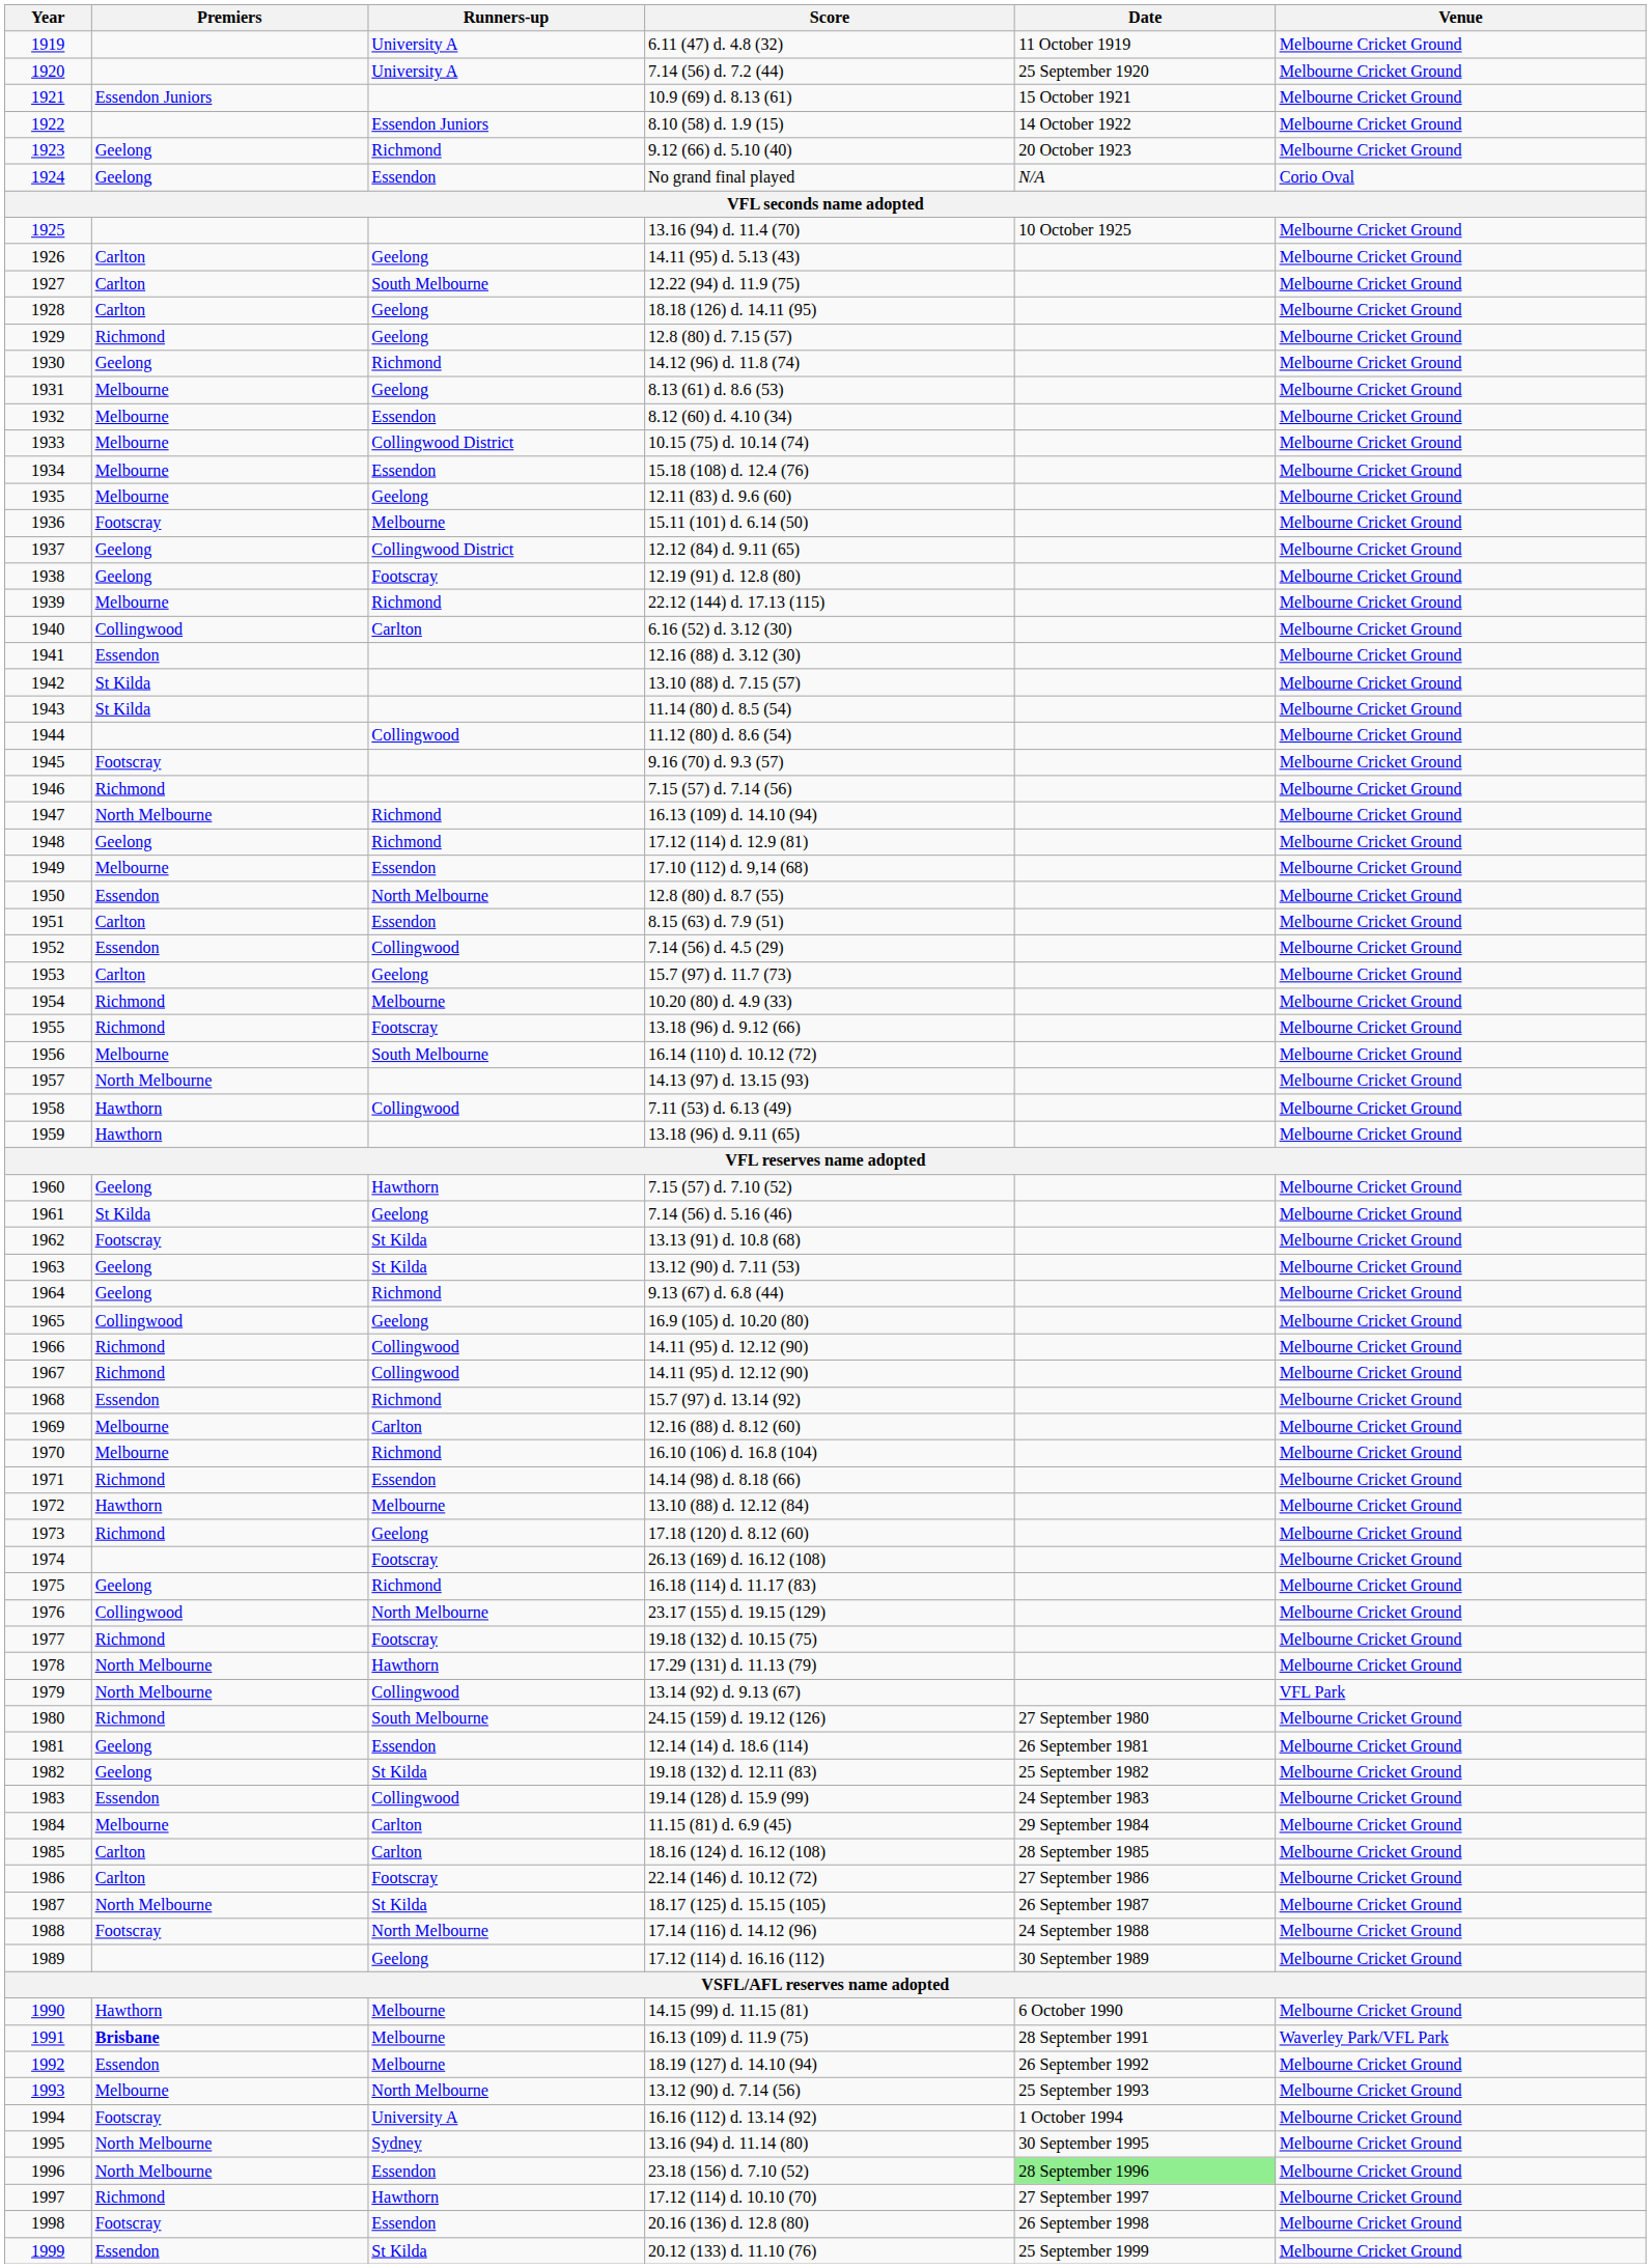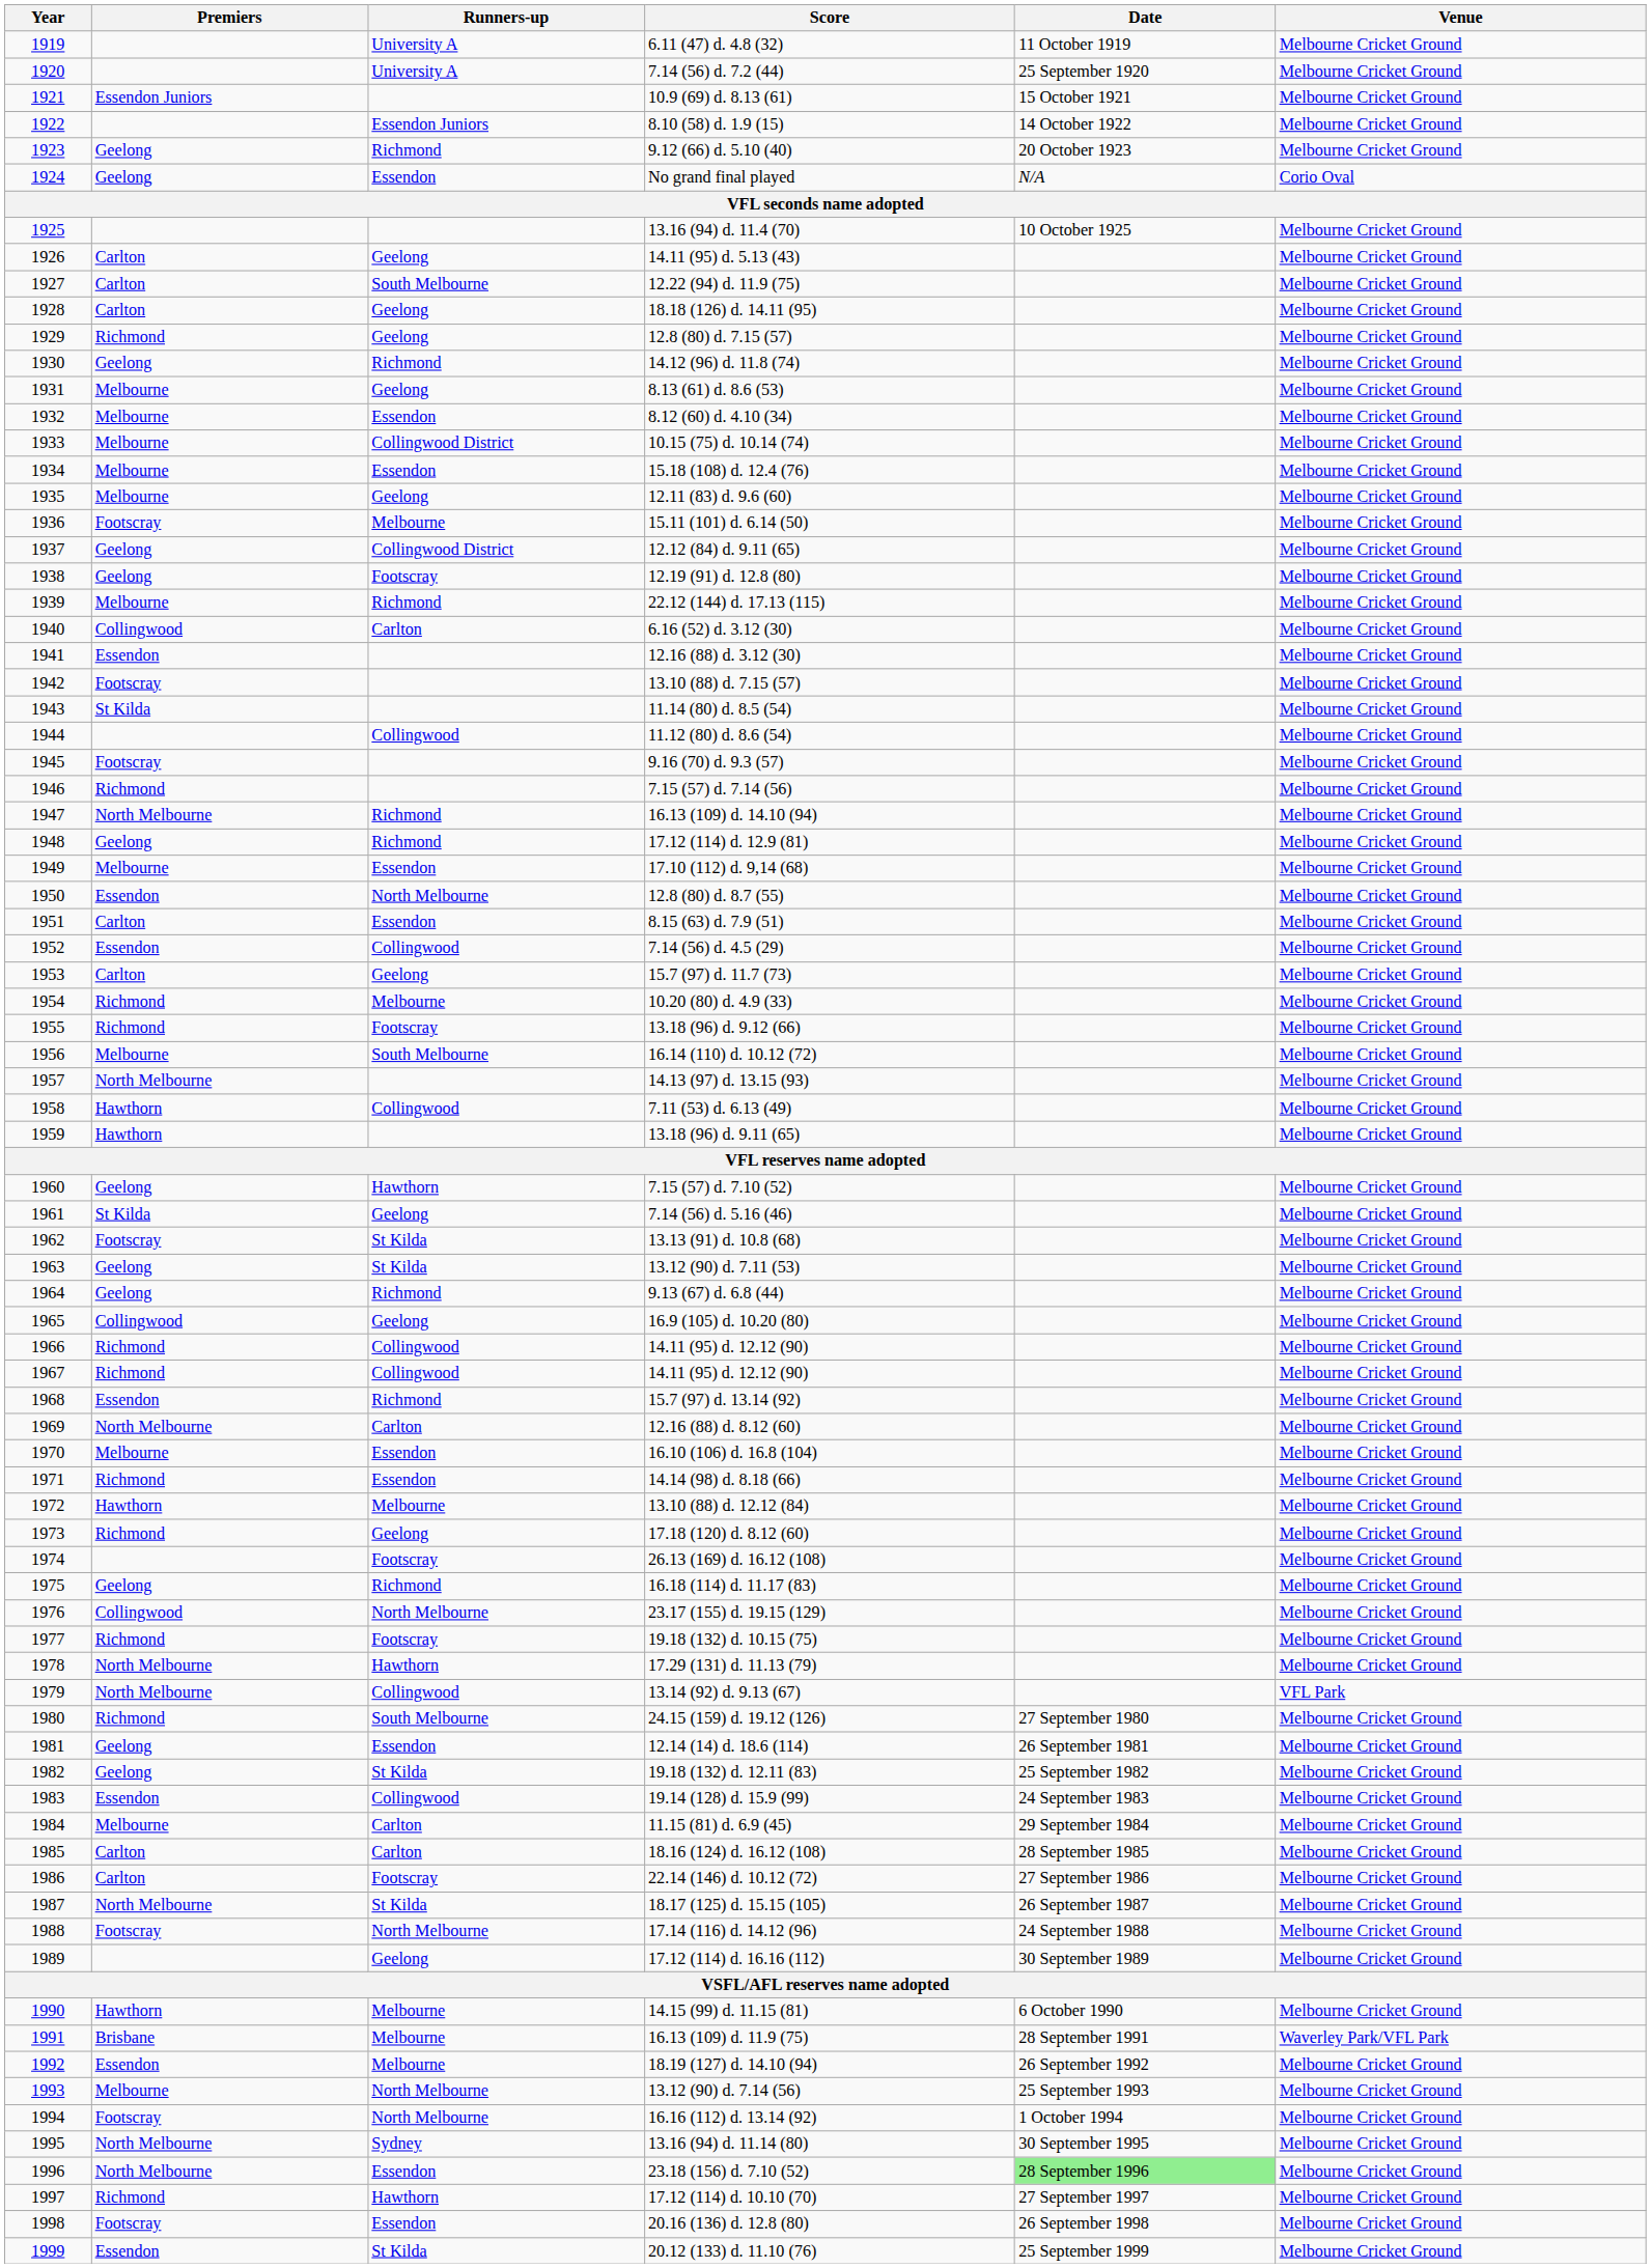1942 | Premiers: St Kilda -> Footscray
1969 | Premiers: Melbourne -> North Melbourne
1970 | Runners-up: Richmond -> Essendon
1991 | Premiers: bold -> normal
1994 | Runners-up: University A -> North Melbourne
